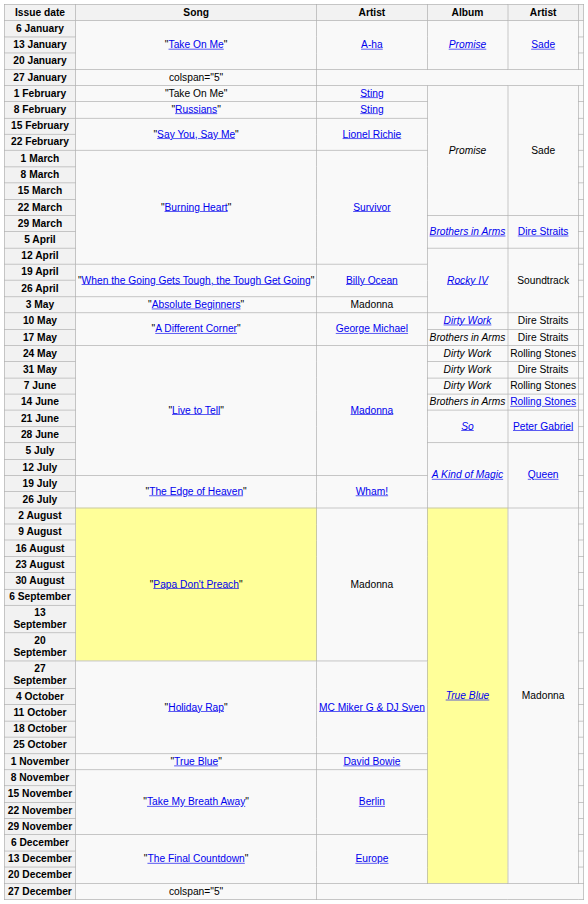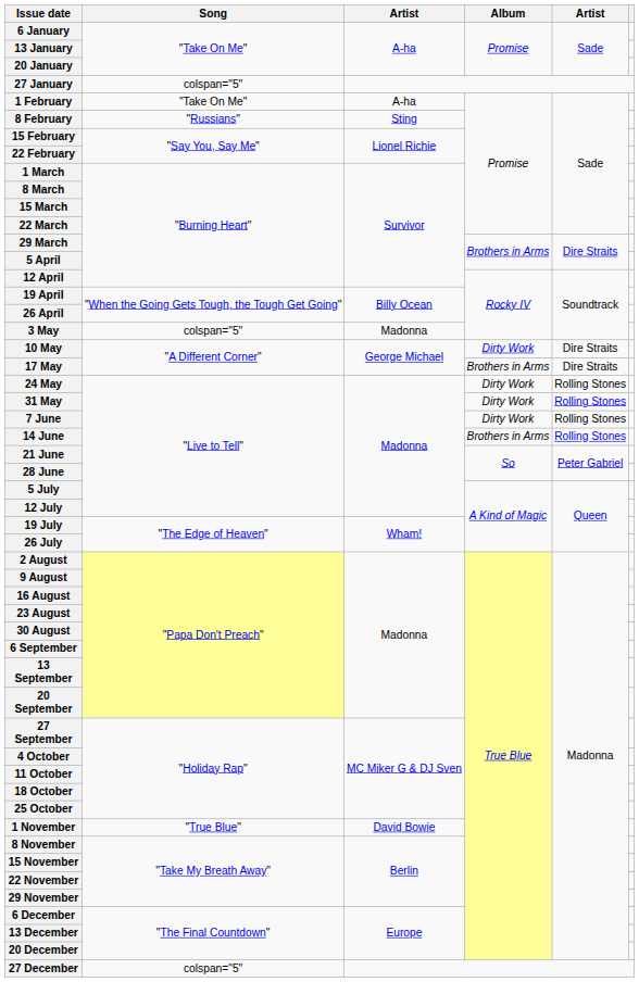1 February | column 3: Sting -> A-ha
3 May | Song: "Absolute Beginners" -> colspan="5"
31 May | column 5: Dire Straits -> Rolling Stones
